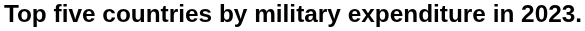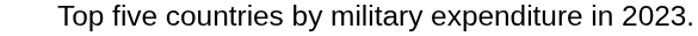row 1 | column 1: bold -> normal
